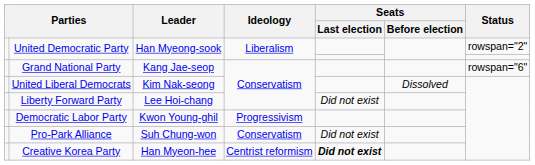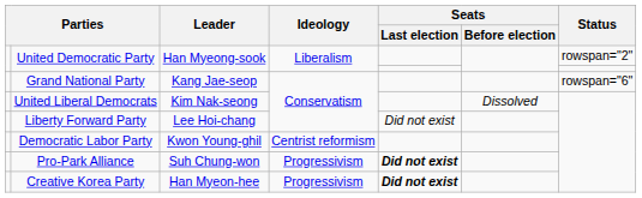Democratic Labor Party | Ideology: Progressivism -> Centrist reformism
Pro-Park Alliance | Ideology: Conservatism -> Progressivism
Pro-Park Alliance | Seats / Last election: normal -> bold
Creative Korea Party | Ideology: Centrist reformism -> Progressivism
